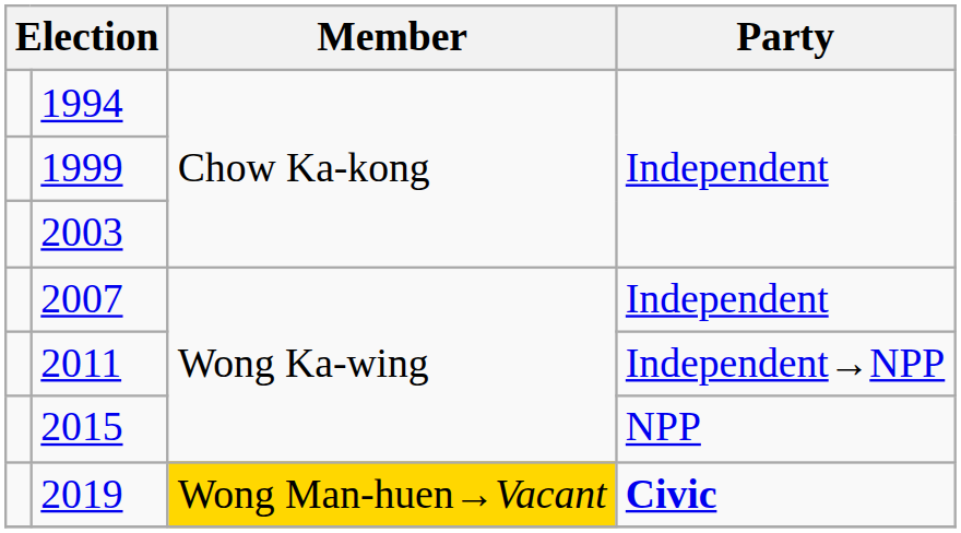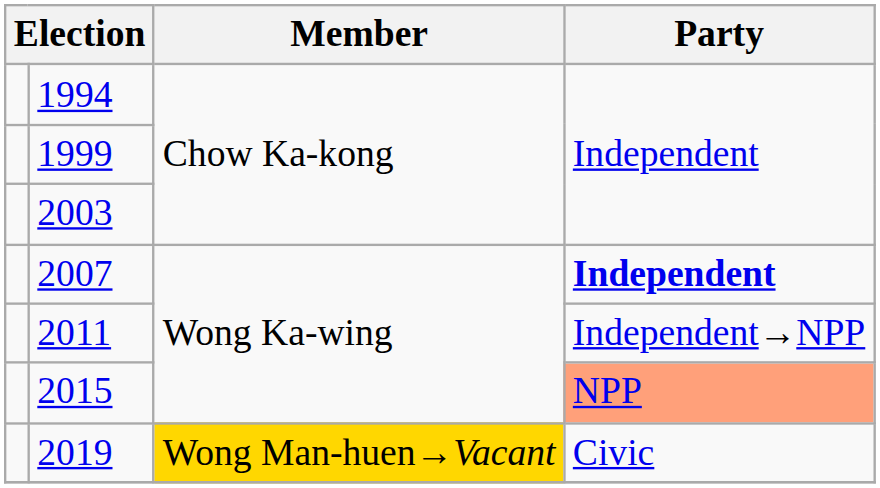2007 | Party: normal -> bold
2015 | Party: no background -> lightsalmon background
2019 | Party: bold -> normal
